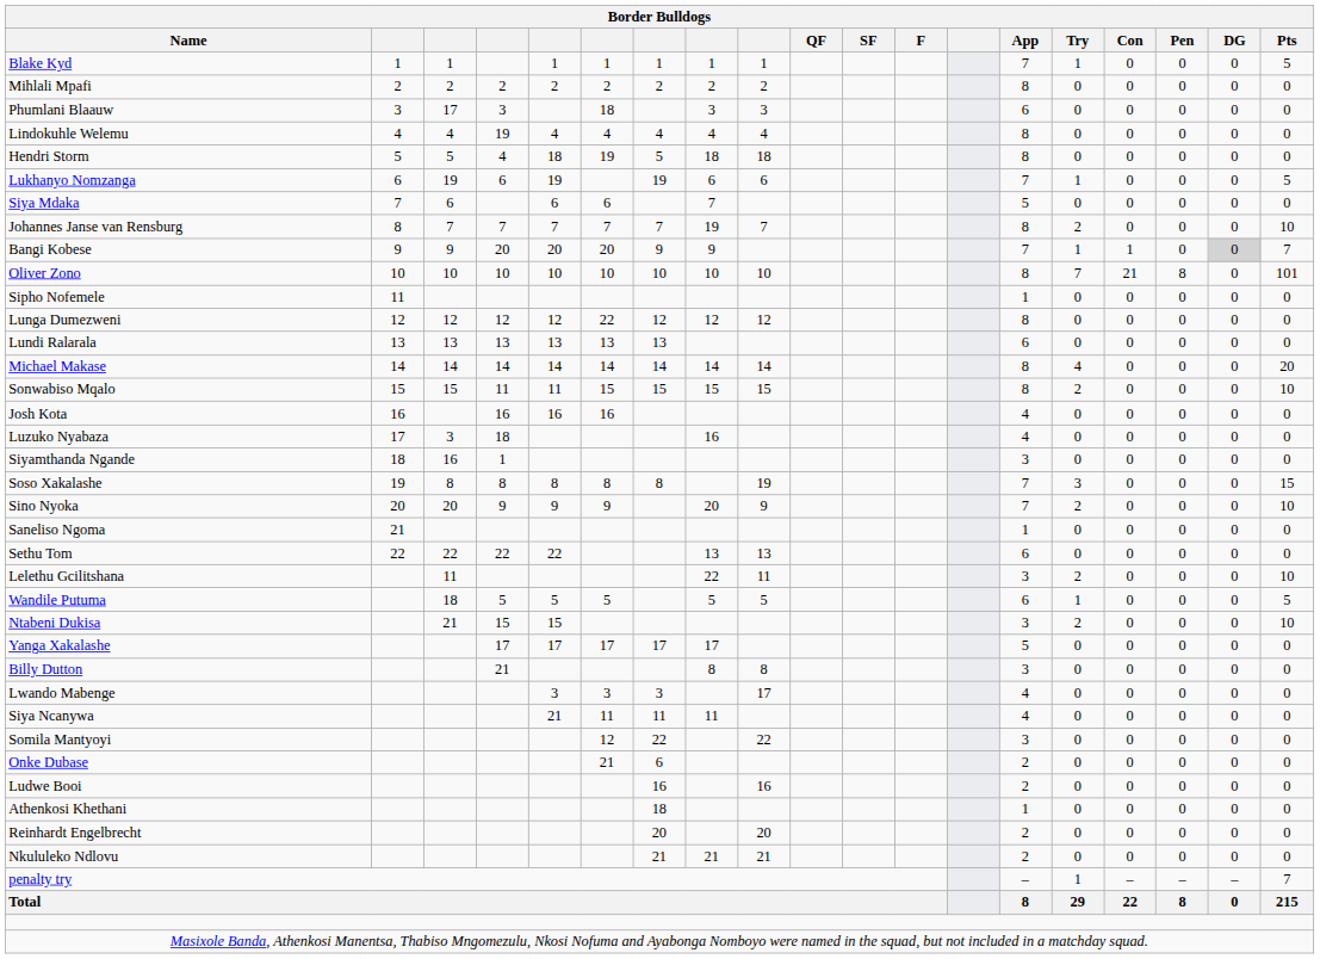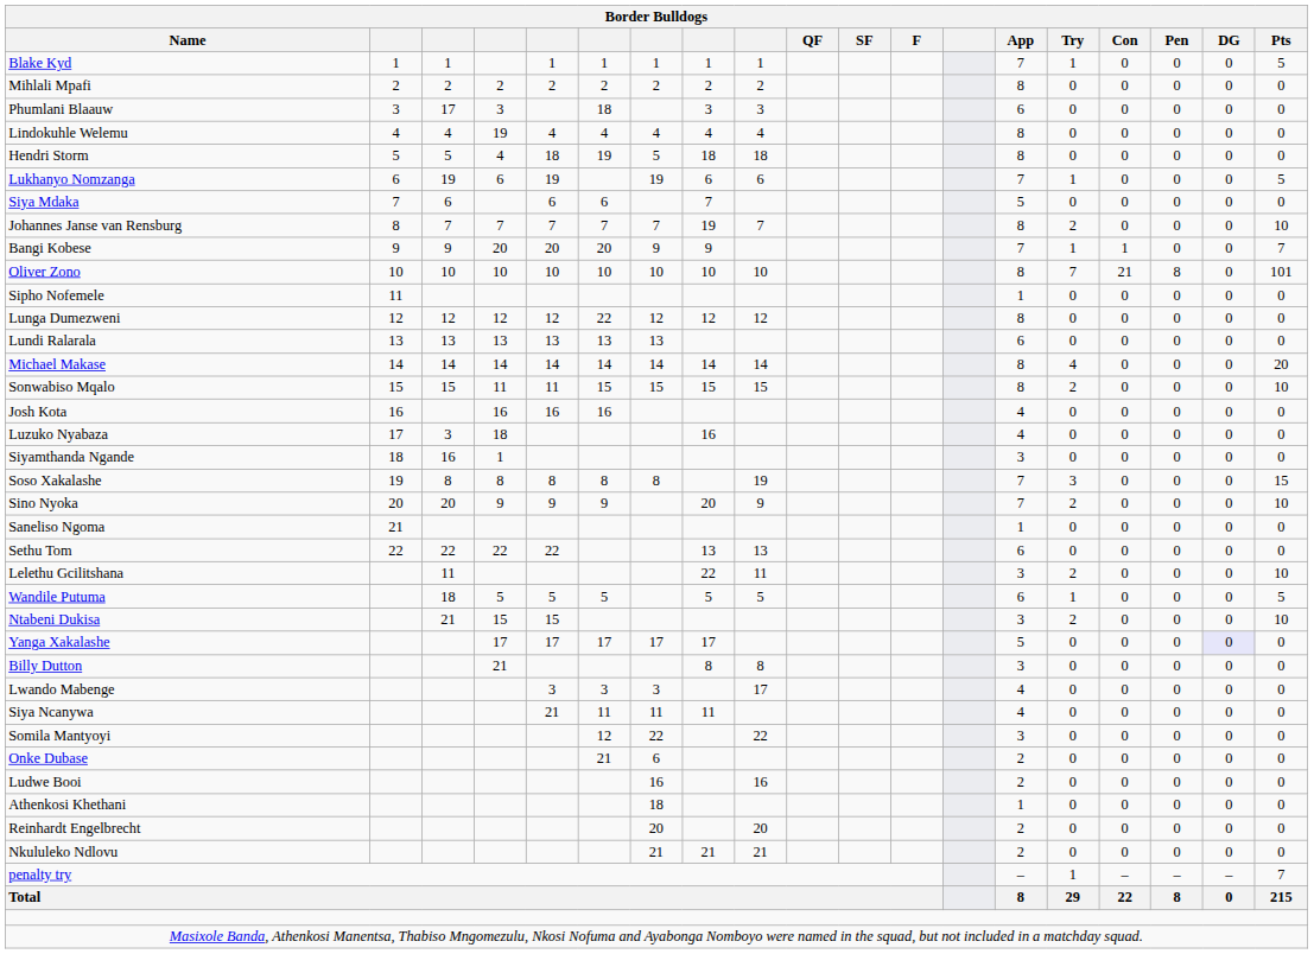Bangi Kobese | DG: lightgrey background -> no background
Yanga Xakalashe | DG: no background -> lavender background
